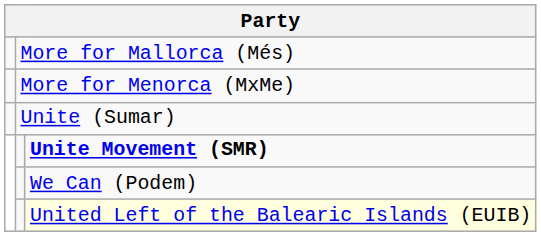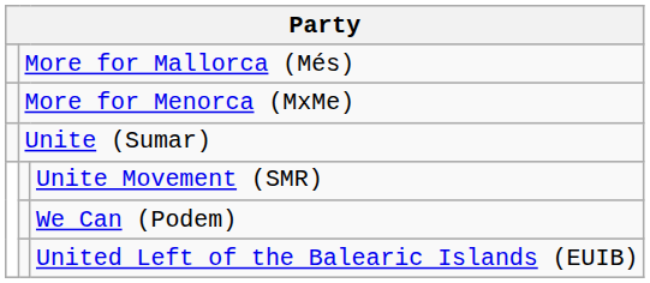Unite Movement (SMR) | column 3: bold -> normal
United Left of the Balearic Islands (EUIB) | column 3: lightyellow background -> no background
